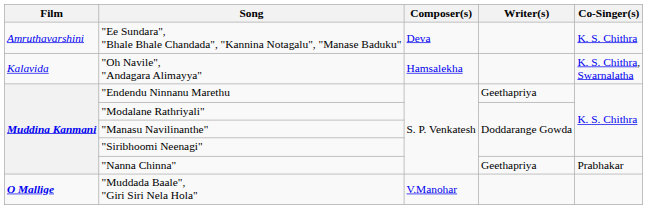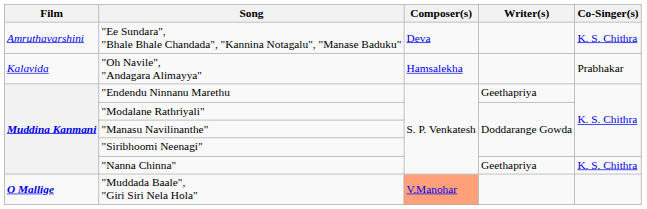"Oh Navile", "Andagara Alimayya" | Co-Singer(s): K. S. Chithra, Swarnalatha -> Prabhakar
"Nanna Chinna" | Co-Singer(s): Prabhakar -> K. S. Chithra
"Muddada Baale", "Giri Siri Nela Hola" | Composer(s): no background -> lightsalmon background
